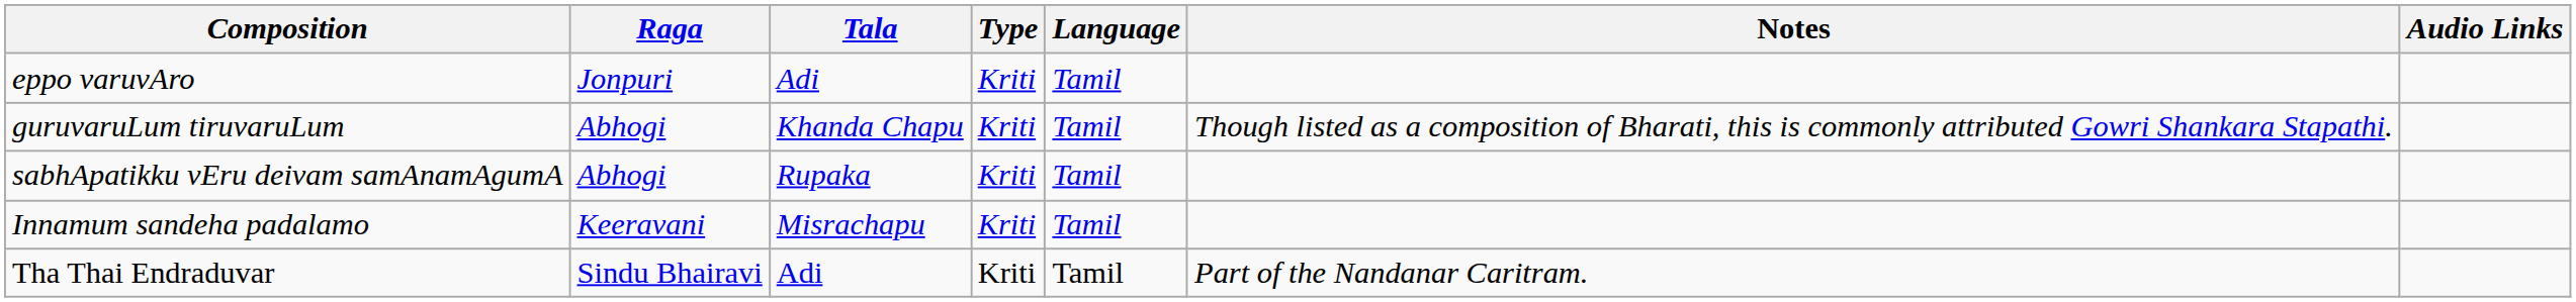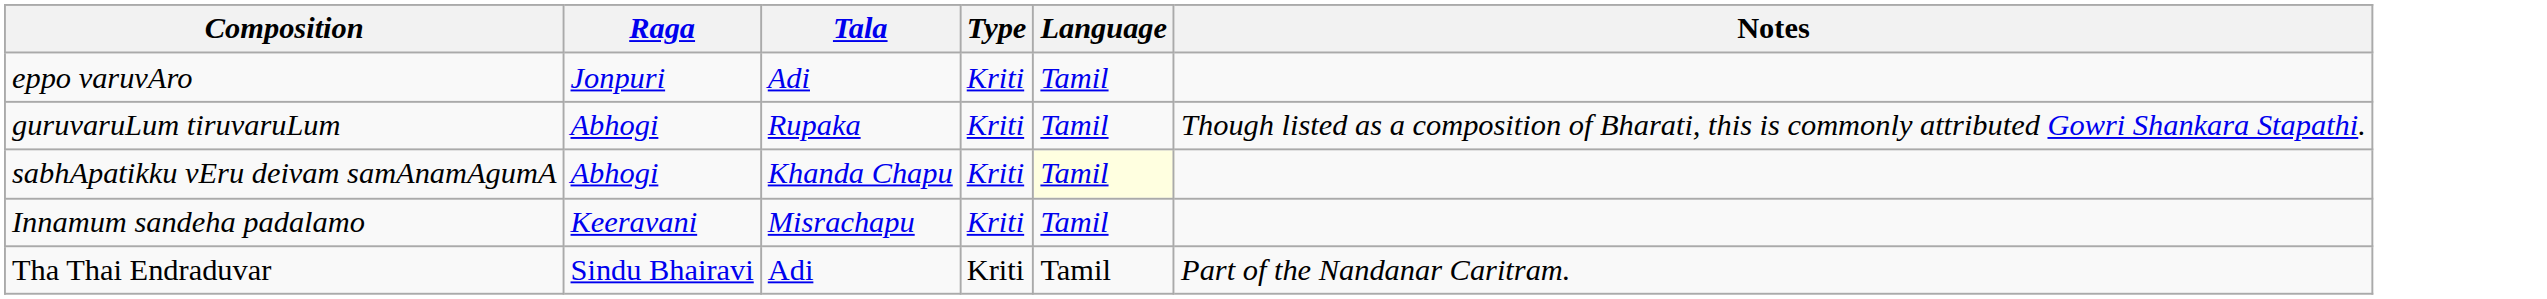- column: Audio Links
guruvaruLum tiruvaruLum | Tala: Khanda Chapu -> Rupaka
sabhApatikku vEru deivam samAnamAgumA | Tala: Rupaka -> Khanda Chapu
sabhApatikku vEru deivam samAnamAgumA | Language: no background -> lightyellow background
